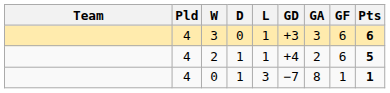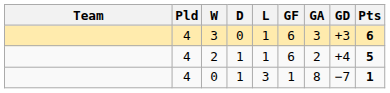columns swapped: GF <-> GD
